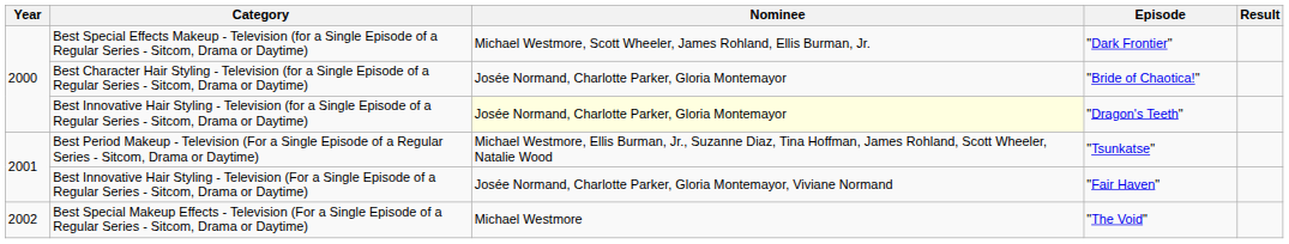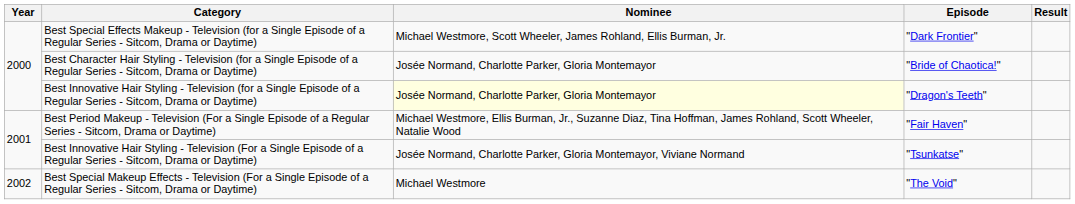row 5 | Episode: "Tsunkatse" -> "Fair Haven"
row 6 | Episode: "Fair Haven" -> "Tsunkatse"
